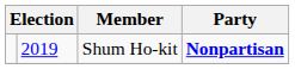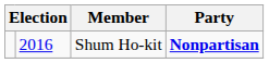Shum Ho-kit | column 2: 2019 -> 2016
